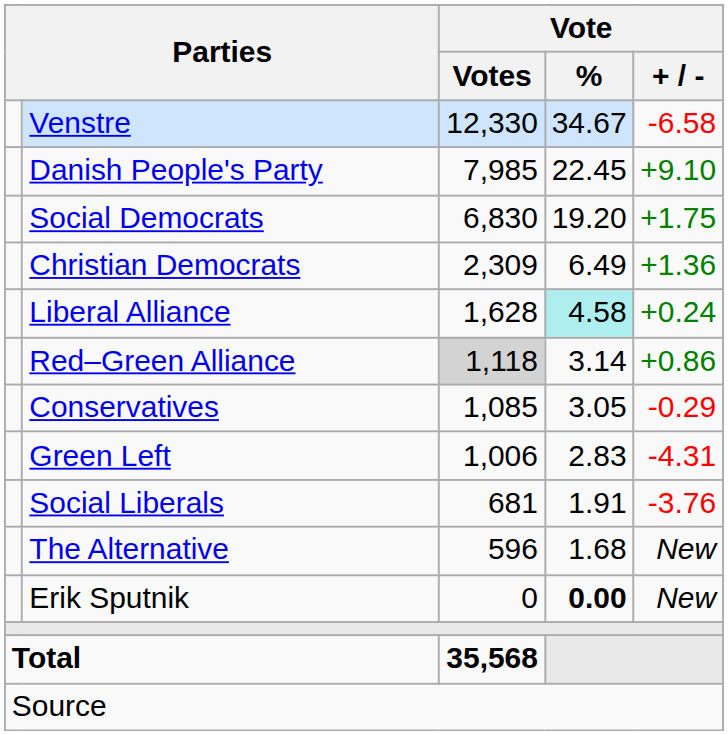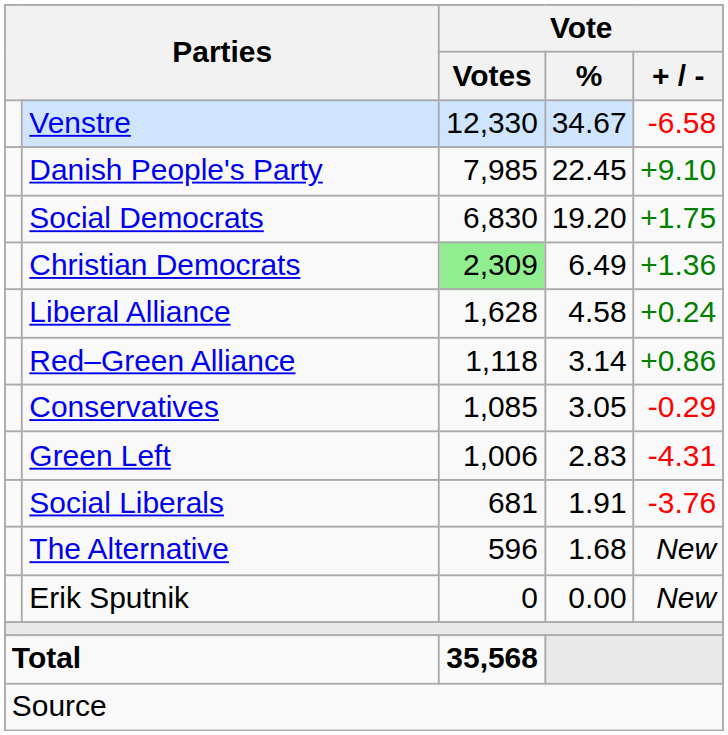Christian Democrats | Vote / Votes: no background -> lightgreen background
Liberal Alliance | Vote / %: paleturquoise background -> no background
Red–Green Alliance | Vote / Votes: lightgrey background -> no background
Erik Sputnik | Vote / %: bold -> normal
